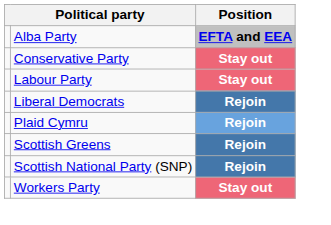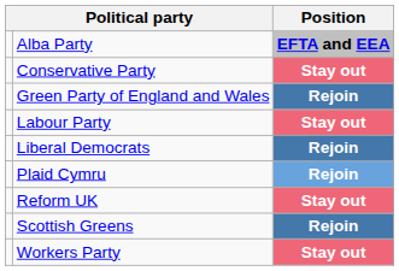+ row: Green Party of England and Wales | Rejoin
+ row: Reform UK | Stay out
- row: Scottish National Party (SNP) | Rejoin
